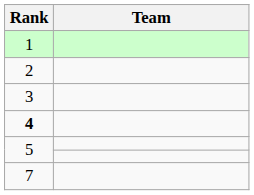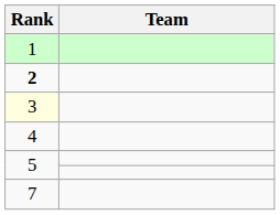row 3 | Rank: normal -> bold
row 4 | Rank: no background -> lightyellow background
row 5 | Rank: bold -> normal
